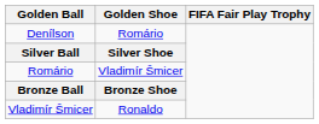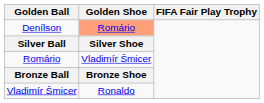Denílson | Golden Shoe: no background -> lightsalmon background
